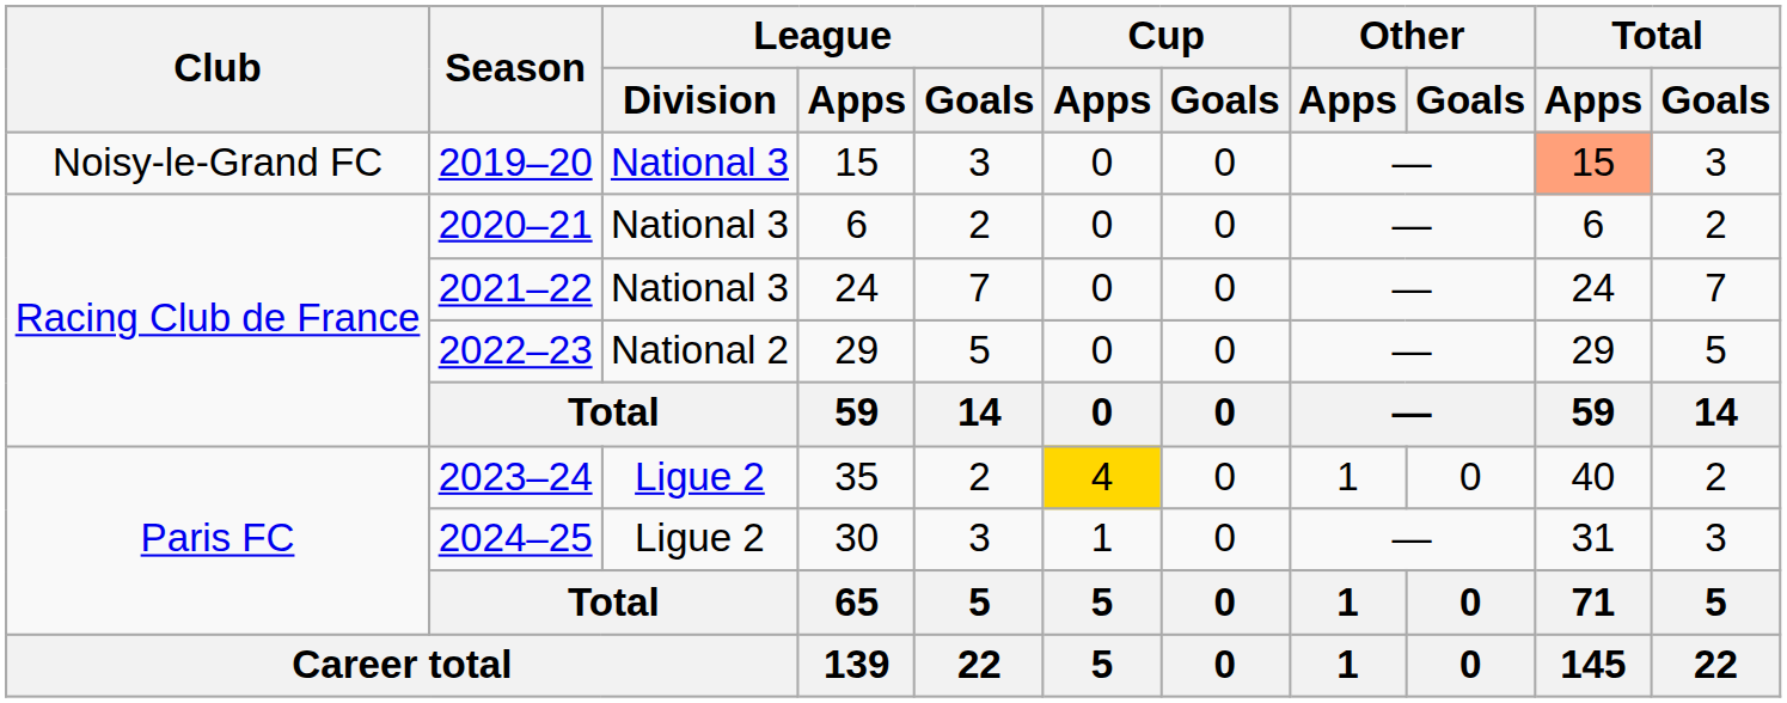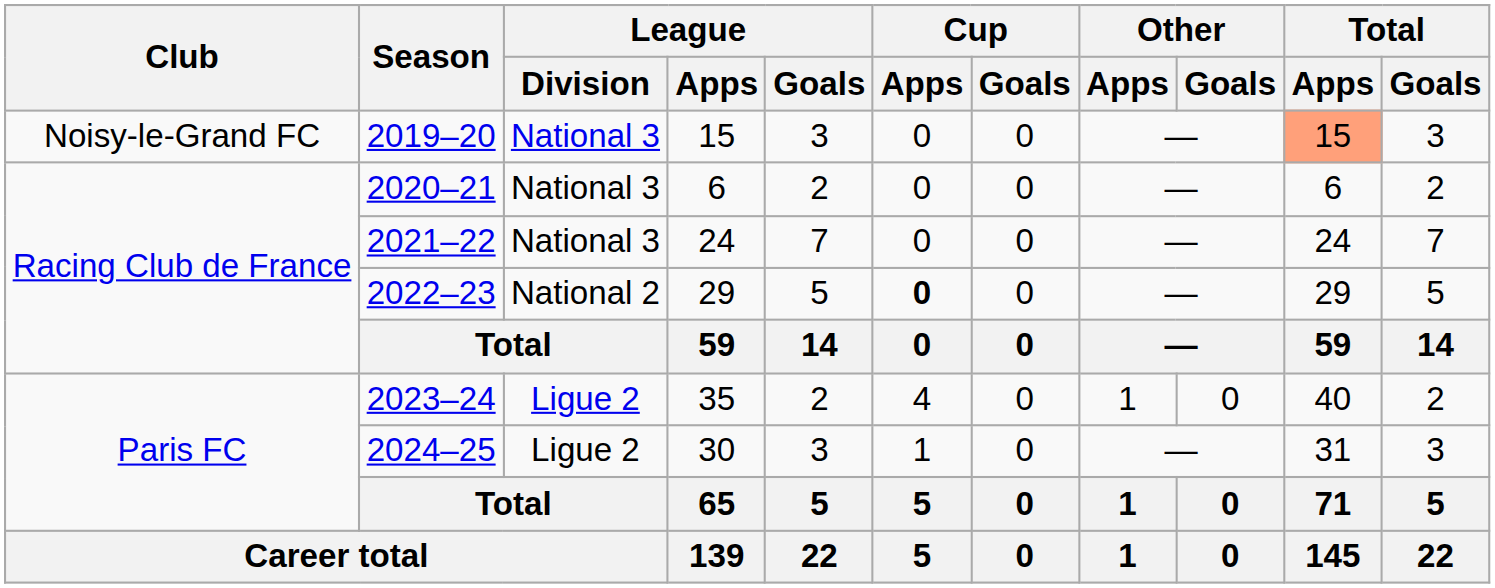2022–23 | Cup / Apps: normal -> bold
2023–24 | Cup / Apps: gold background -> no background
